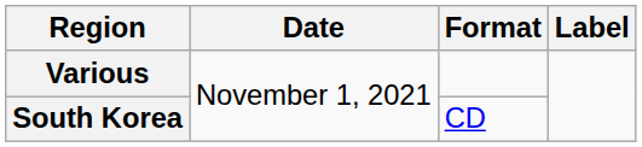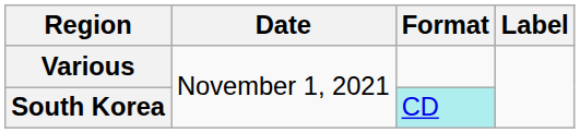South Korea | Format: no background -> paleturquoise background
